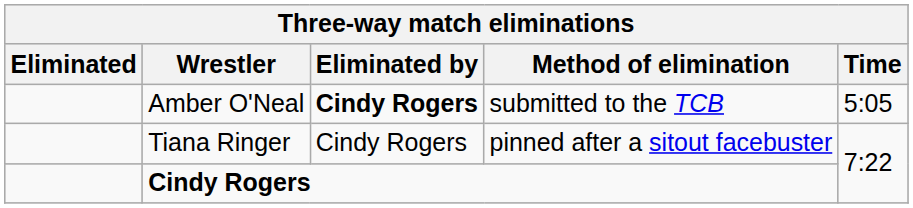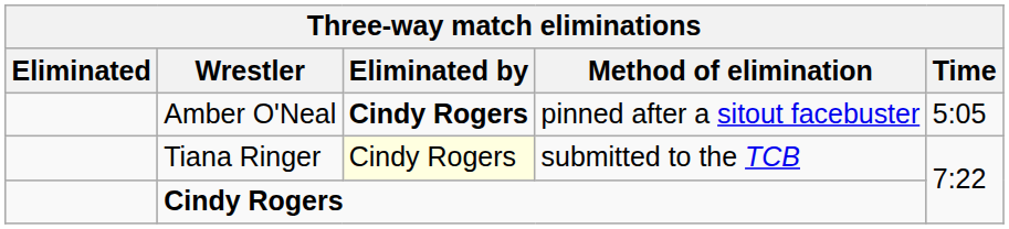Amber O'Neal | Method of elimination: submitted to the TCB -> pinned after a sitout facebuster
Tiana Ringer | Eliminated by: no background -> lightyellow background
Tiana Ringer | Method of elimination: pinned after a sitout facebuster -> submitted to the TCB
